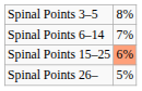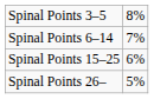Spinal Points 15–25 | column 2: lightsalmon background -> no background
